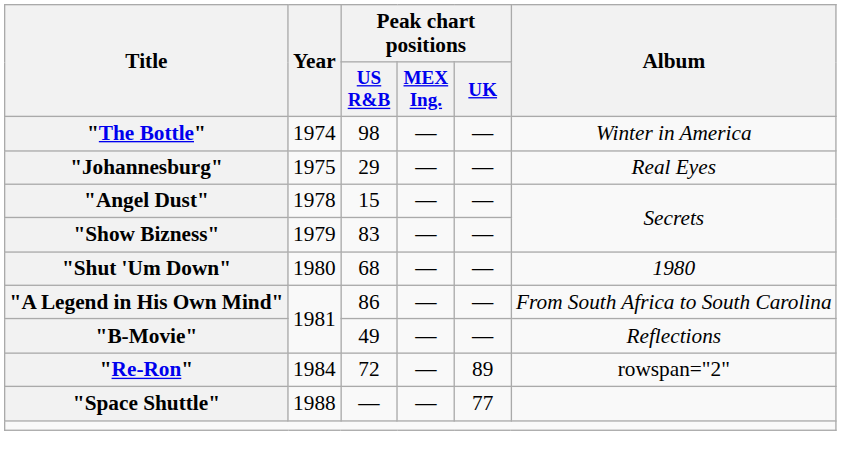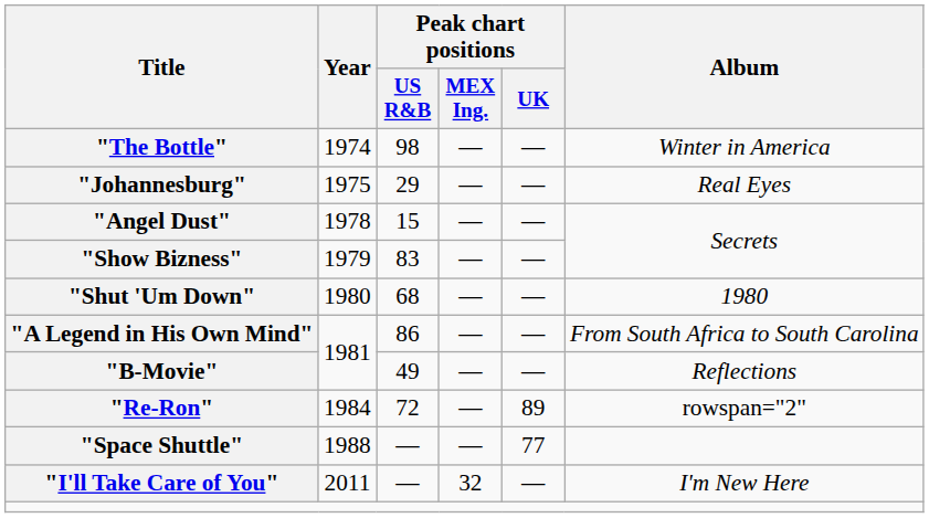+ row: "I'll Take Care of You" | 2011 | — | 32 | — | I'm New Here
